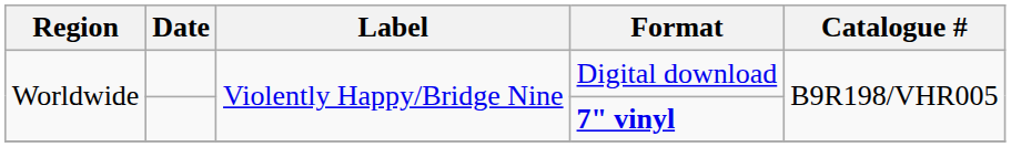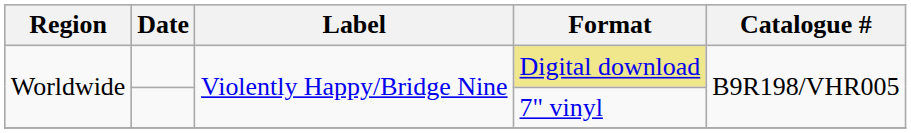Digital download | Format: no background -> khaki background
7" vinyl | Format: bold -> normal
